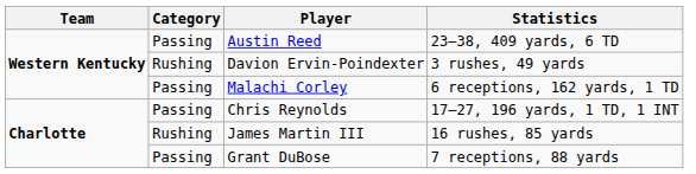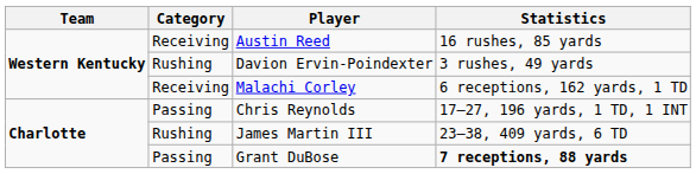Austin Reed | Category: Passing -> Receiving
Austin Reed | Statistics: 23–38, 409 yards, 6 TD -> 16 rushes, 85 yards
Malachi Corley | Category: Passing -> Receiving
James Martin III | Statistics: 16 rushes, 85 yards -> 23–38, 409 yards, 6 TD
Grant DuBose | Statistics: normal -> bold
